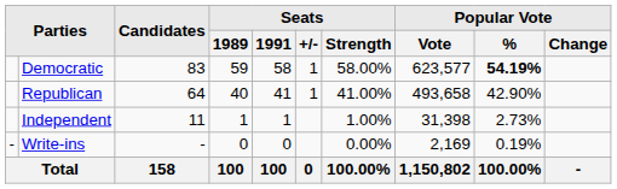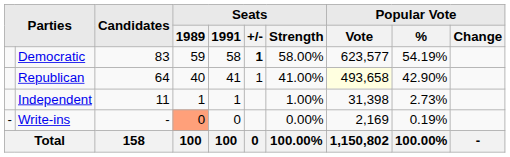Democratic | Seats / +/-: normal -> bold
Democratic | Popular Vote / %: bold -> normal
Republican | Popular Vote / Vote: no background -> lightyellow background
Write-ins | Seats / 1989: no background -> lightsalmon background
